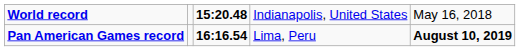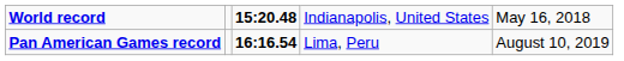Pan American Games record | column 5: bold -> normal
